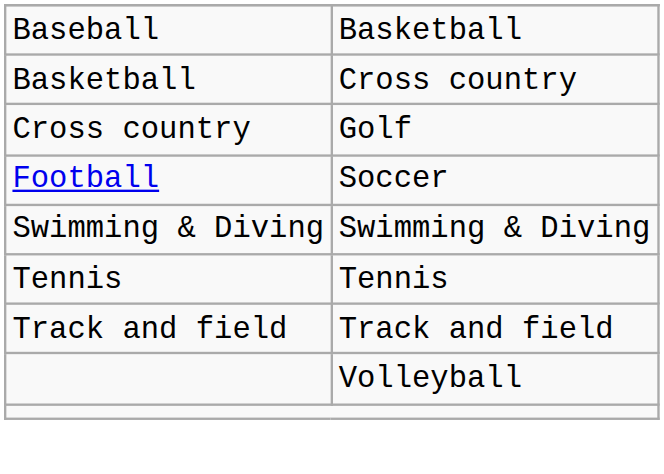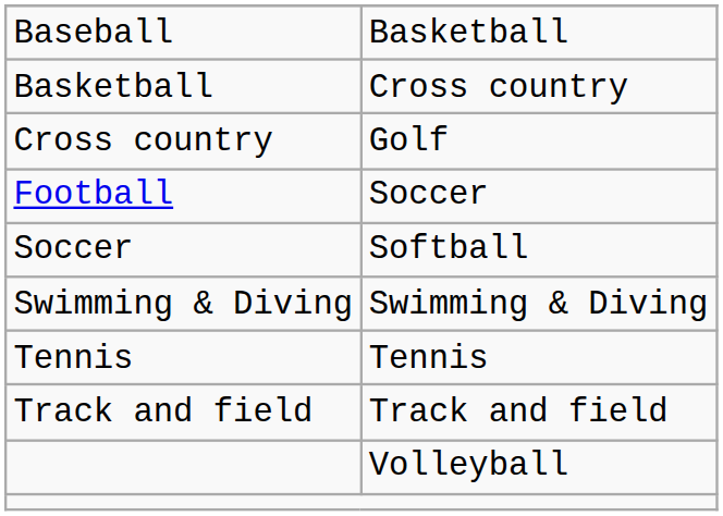+ row: Soccer | Softball
